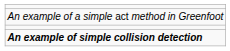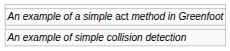row 4 | column 1: bold -> normal
